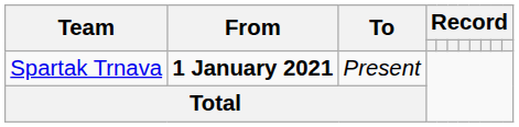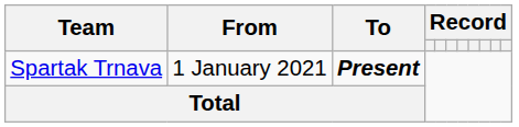Spartak Trnava | From: bold -> normal
Spartak Trnava | To: normal -> bold
